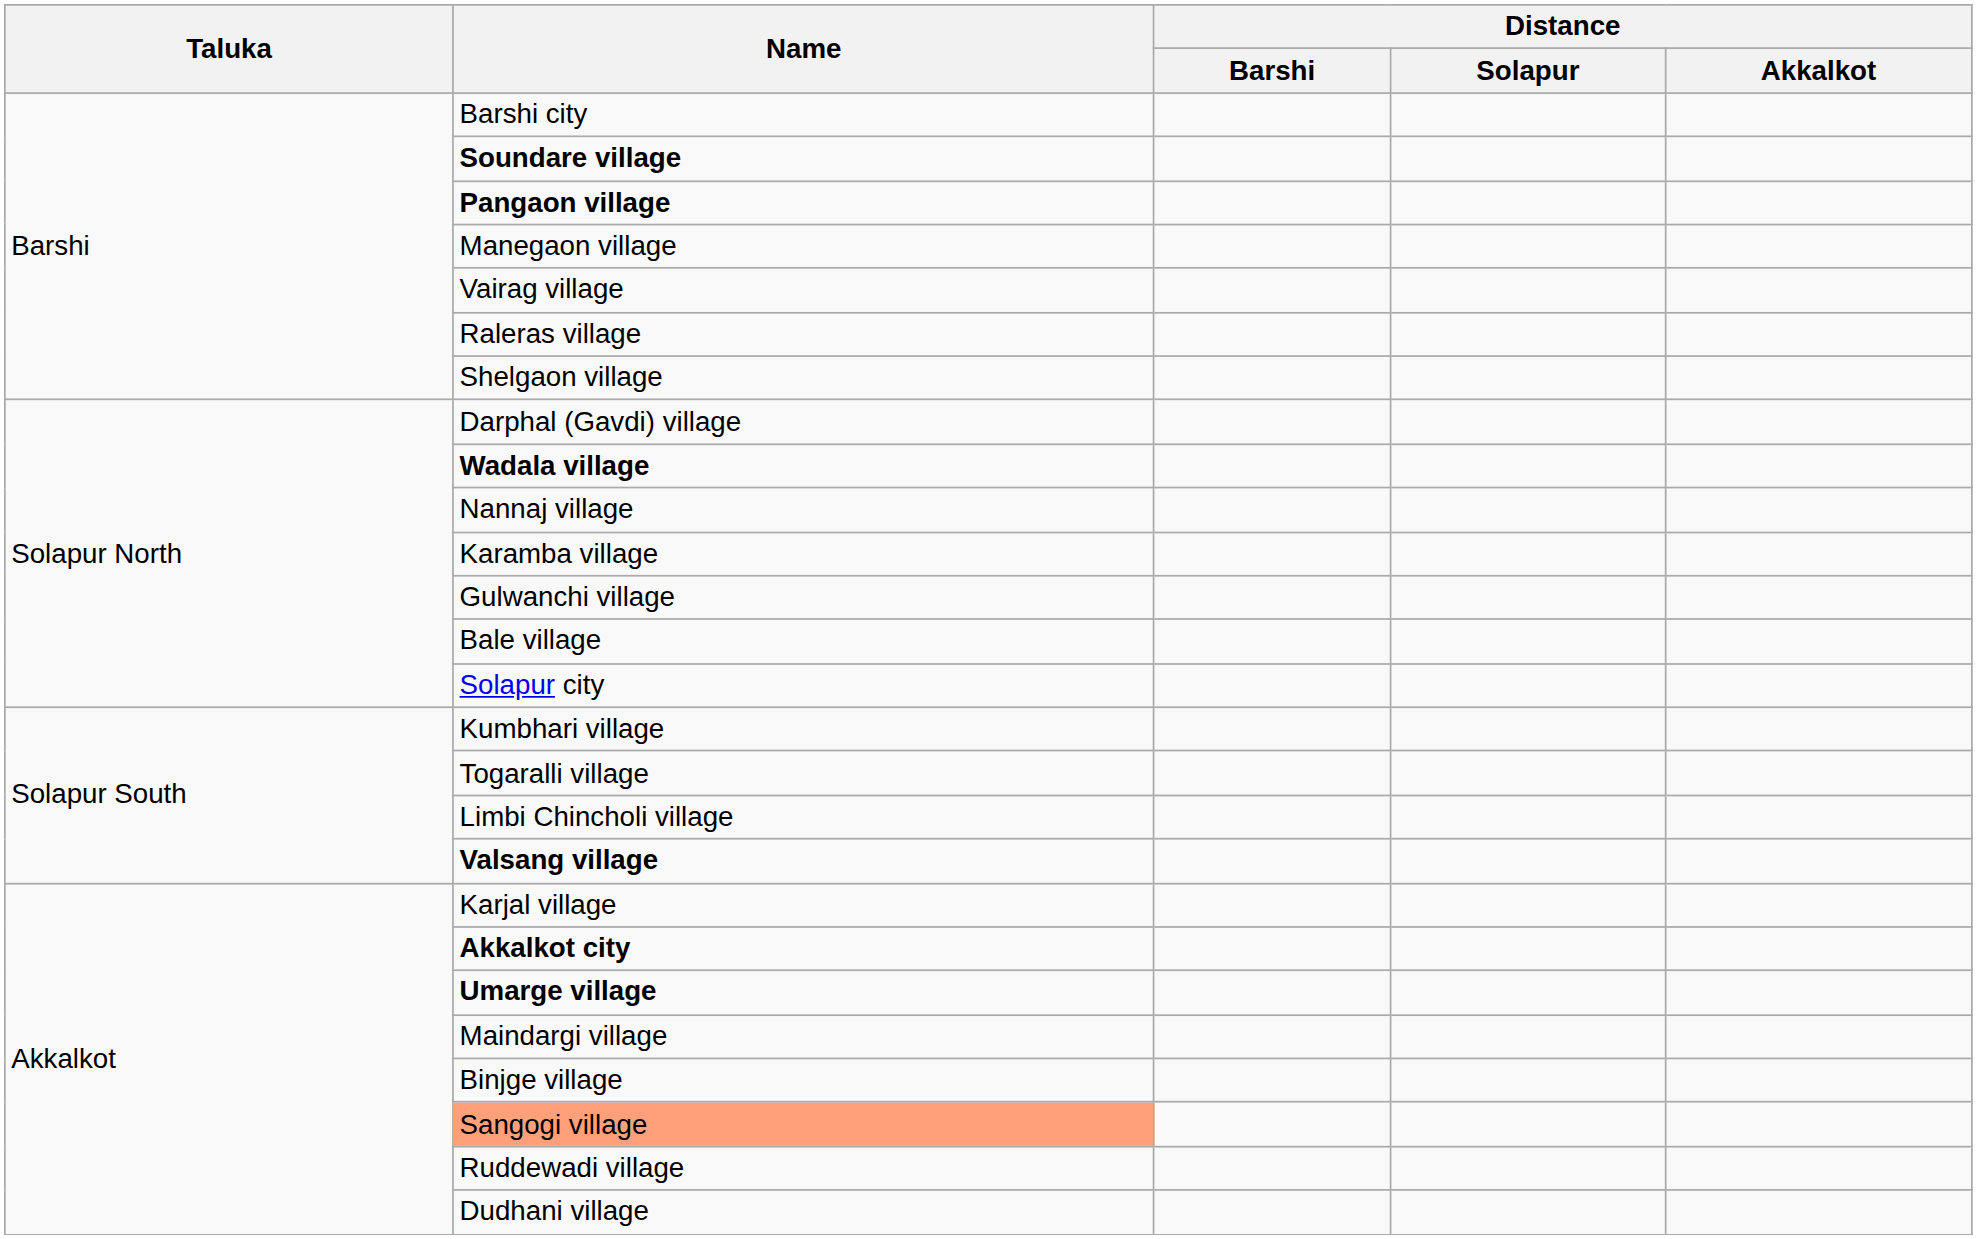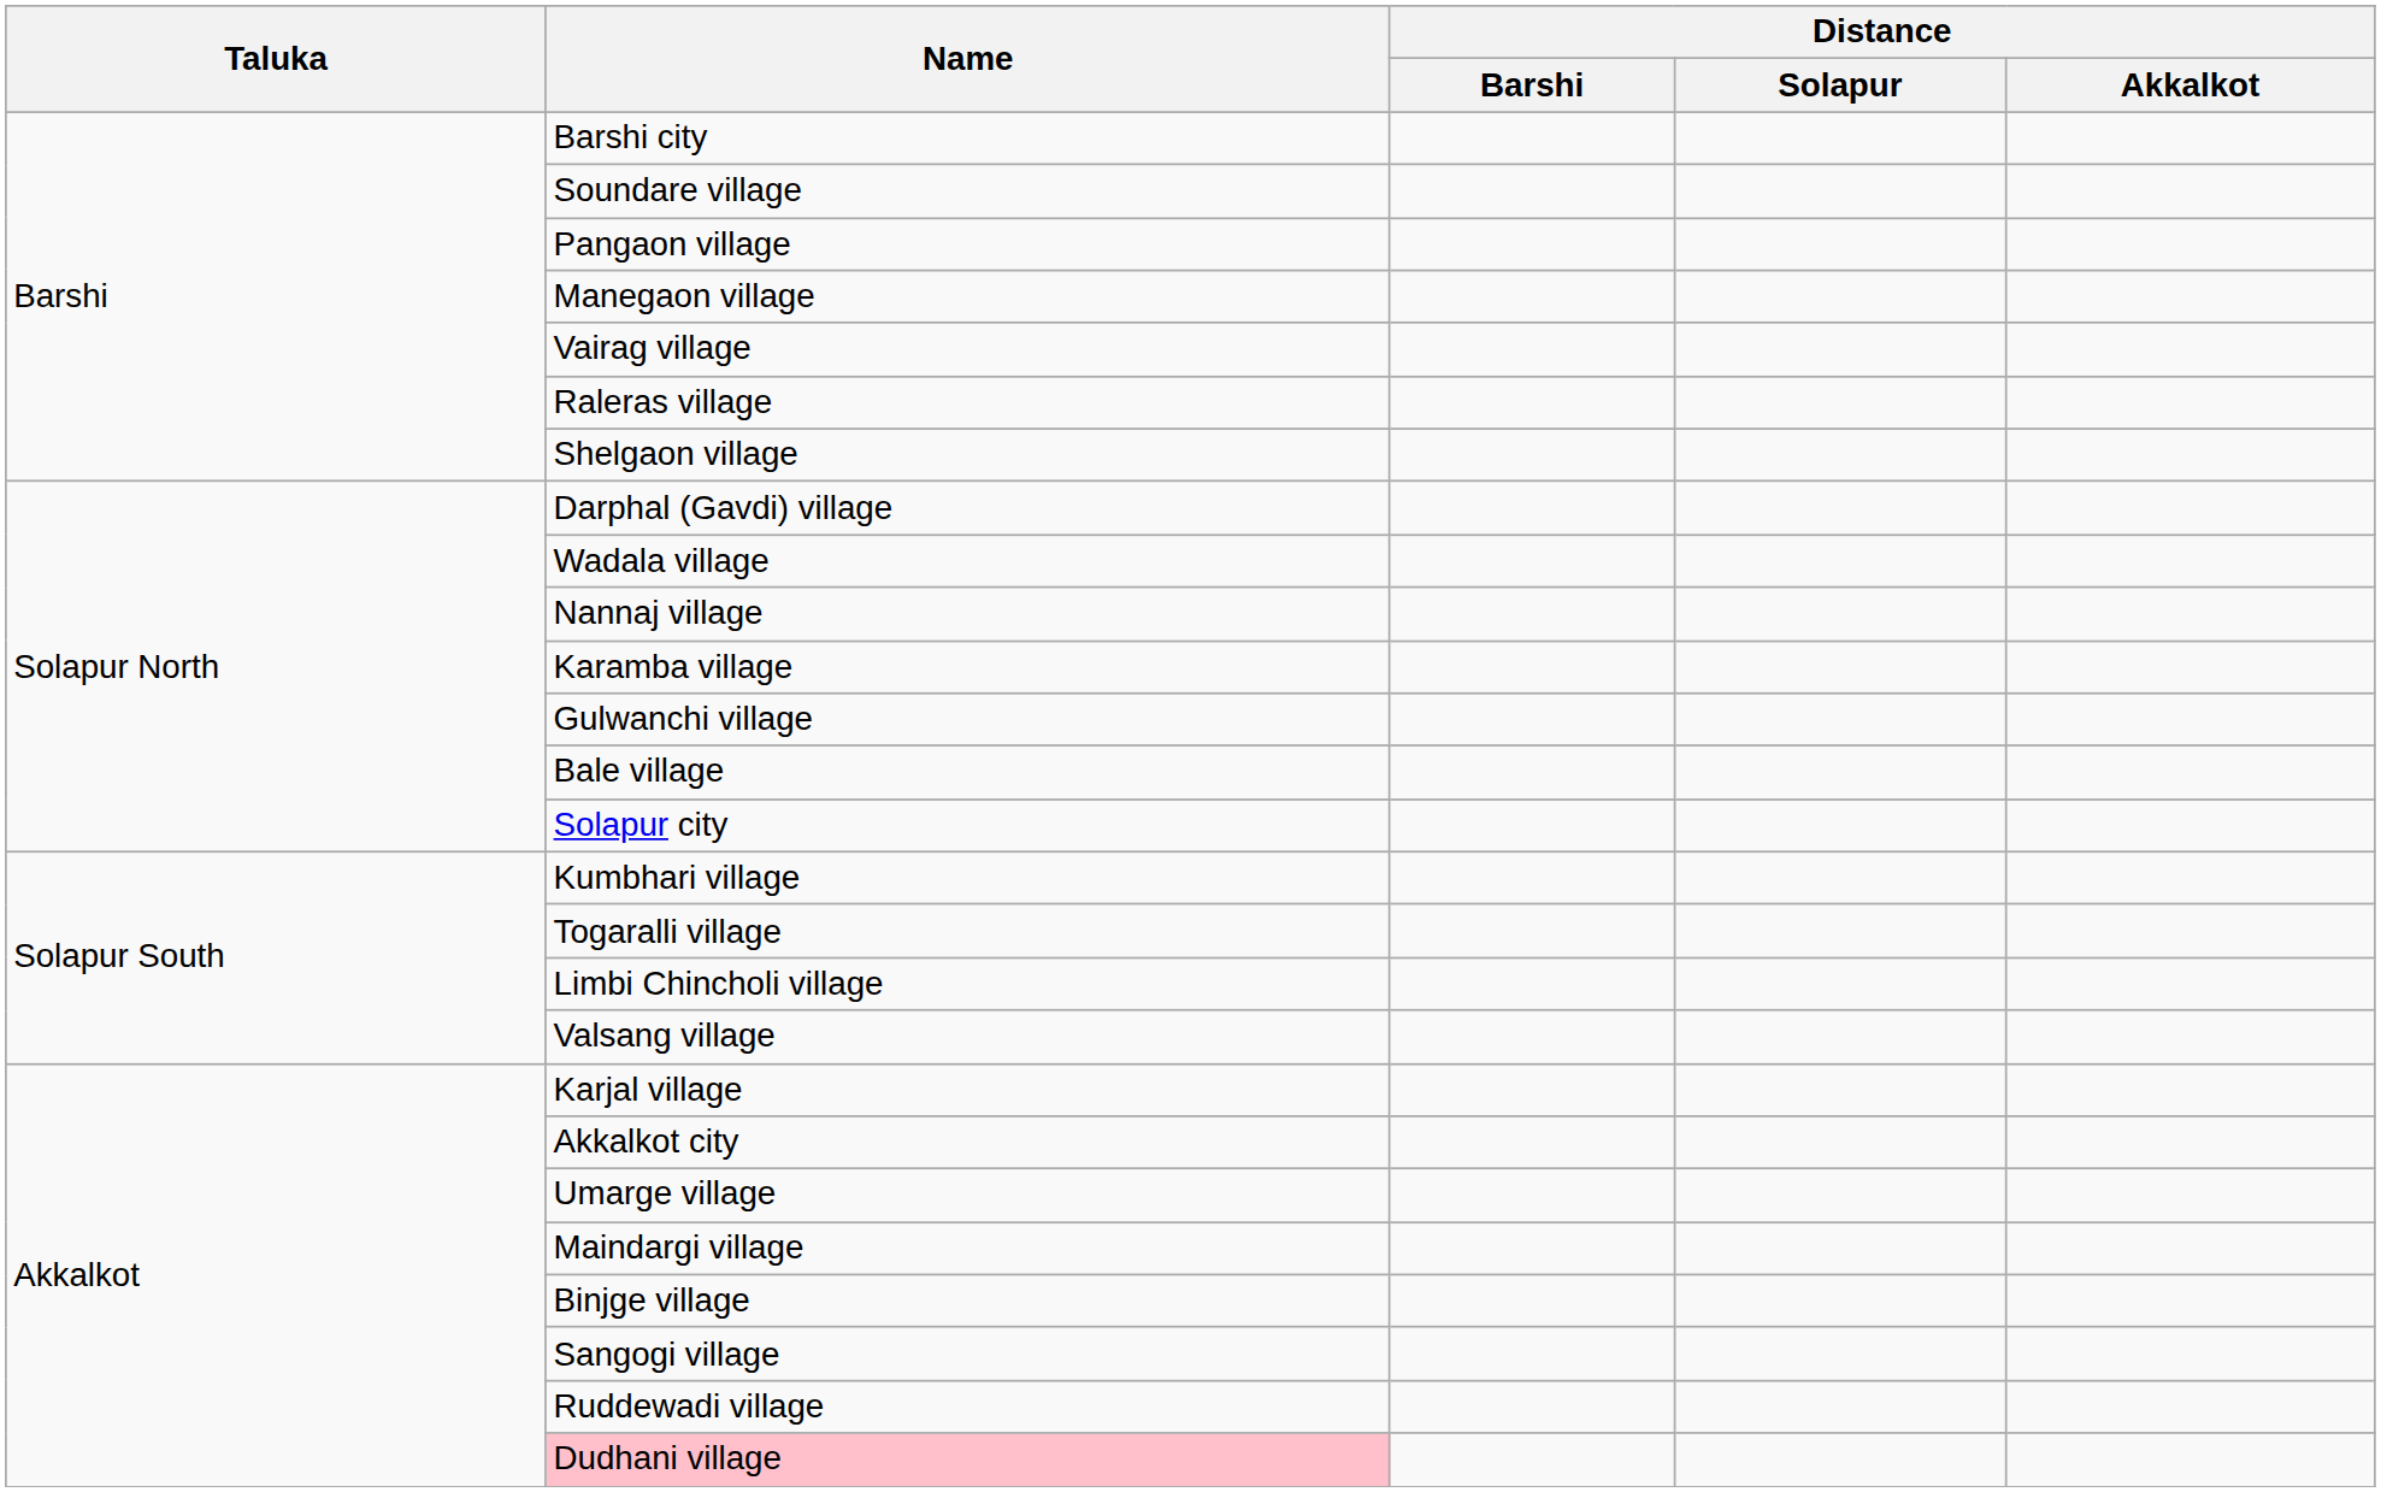Soundare village | Name: bold -> normal
Pangaon village | Name: bold -> normal
Wadala village | Name: bold -> normal
Valsang village | Name: bold -> normal
Akkalkot city | Name: bold -> normal
Umarge village | Name: bold -> normal
Sangogi village | Name: lightsalmon background -> no background
Dudhani village | Name: no background -> pink background
